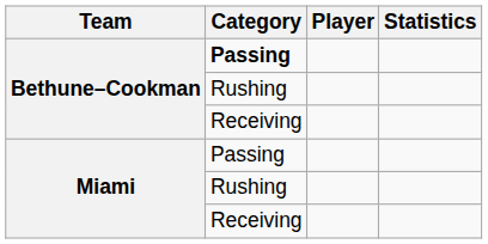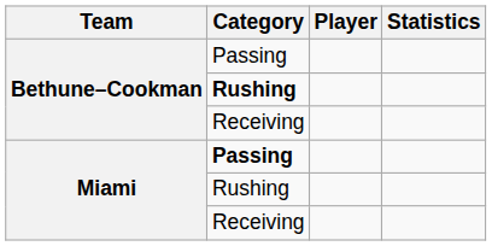Bethune–Cookman / Passing | Category: bold -> normal
Bethune–Cookman / Rushing | Category: normal -> bold
Miami / Passing | Category: normal -> bold
